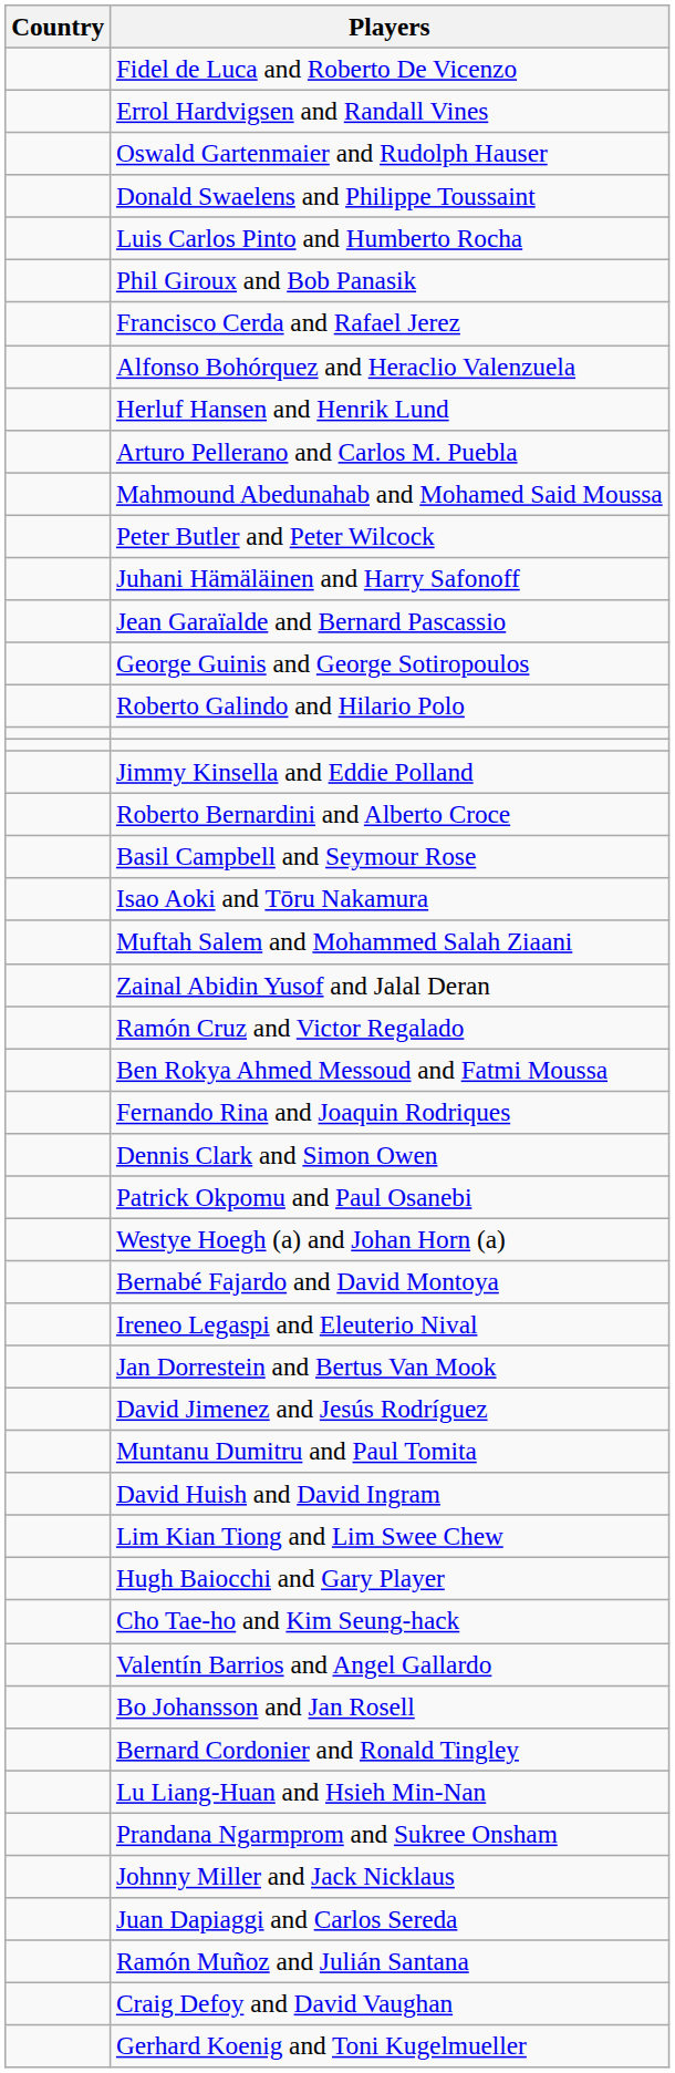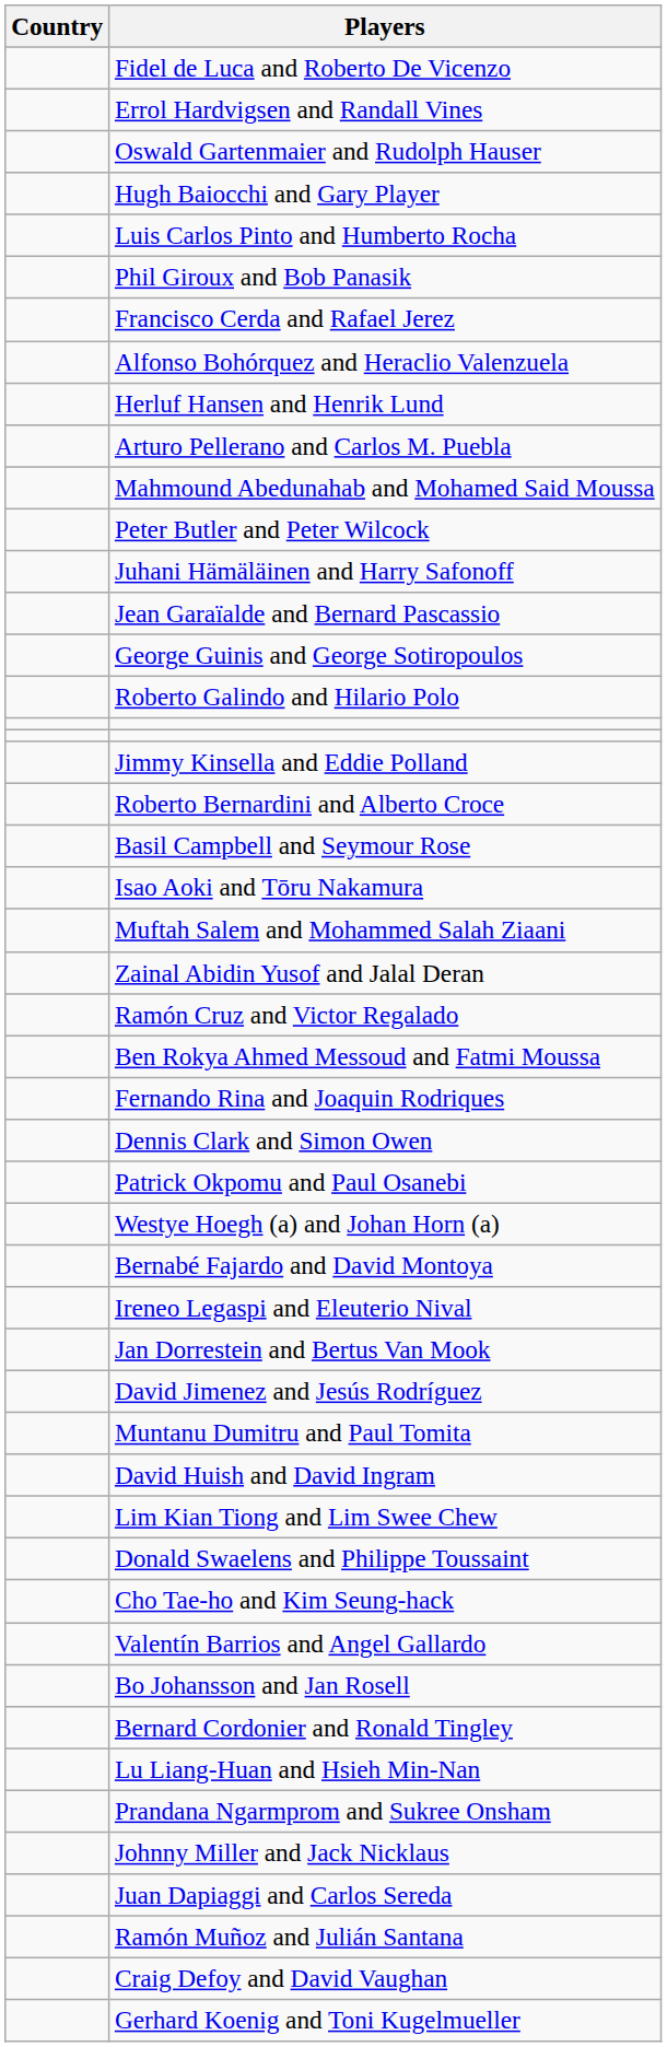row 5 | Players: Donald Swaelens and Philippe Toussaint -> Hugh Baiocchi and Gary Player
row 39 | Players: Hugh Baiocchi and Gary Player -> Donald Swaelens and Philippe Toussaint
